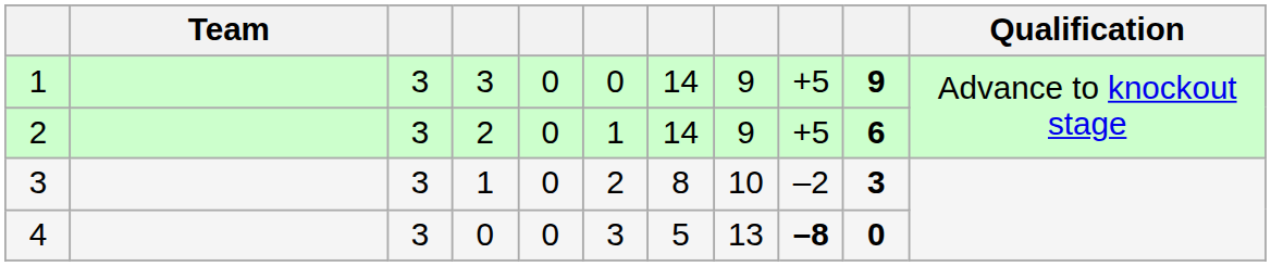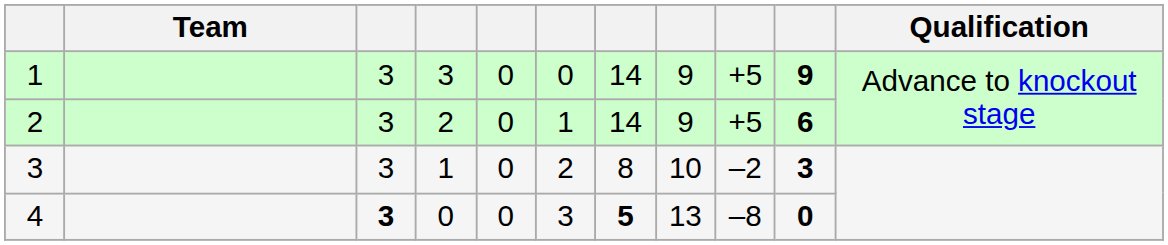4 | column 3: normal -> bold
4 | column 7: normal -> bold
4 | column 9: bold -> normal
